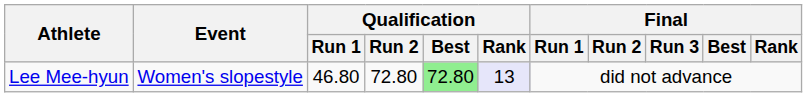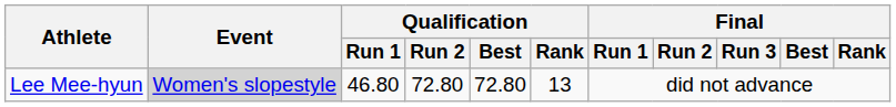Lee Mee-hyun | Event: no background -> lightgrey background
Lee Mee-hyun | Qualification / Best: lightgreen background -> no background
Lee Mee-hyun | Qualification / Rank: lavender background -> no background
